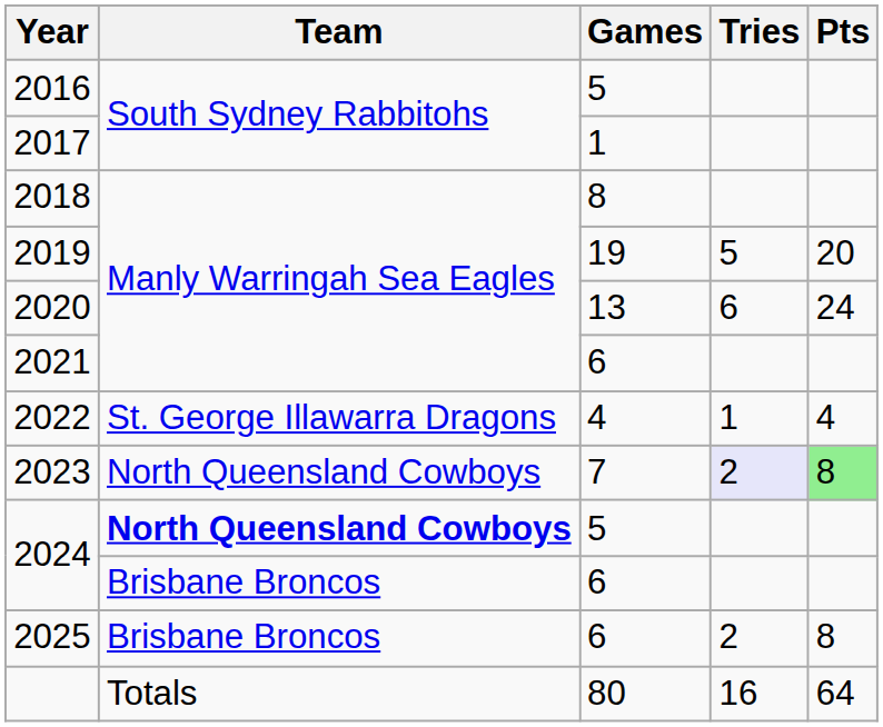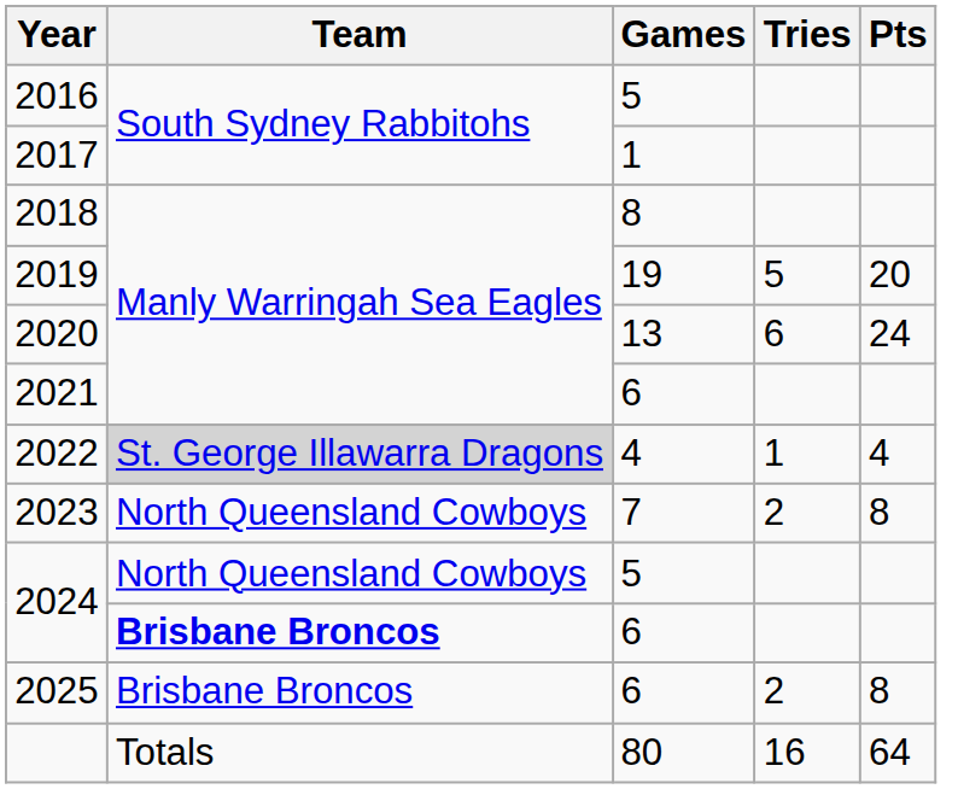2022 | Team: no background -> lightgrey background
2023 | Tries: lavender background -> no background
2023 | Pts: lightgreen background -> no background
2024 / 5 | Team: bold -> normal
2024 / 6 | Team: normal -> bold
